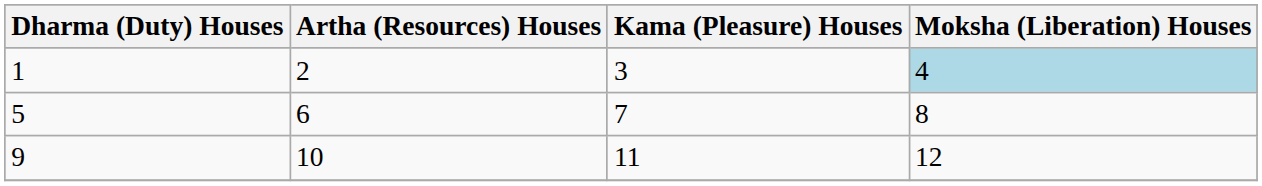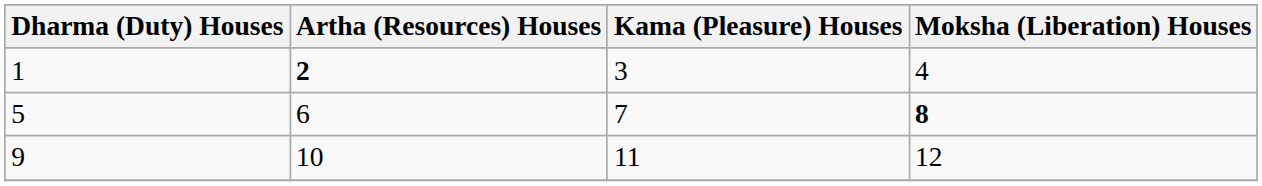1 | Artha (Resources) Houses: normal -> bold
1 | Moksha (Liberation) Houses: lightblue background -> no background
5 | Moksha (Liberation) Houses: normal -> bold
